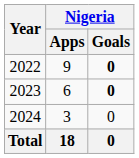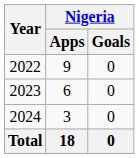2022 | Nigeria / Goals: bold -> normal
2023 | Nigeria / Goals: bold -> normal
